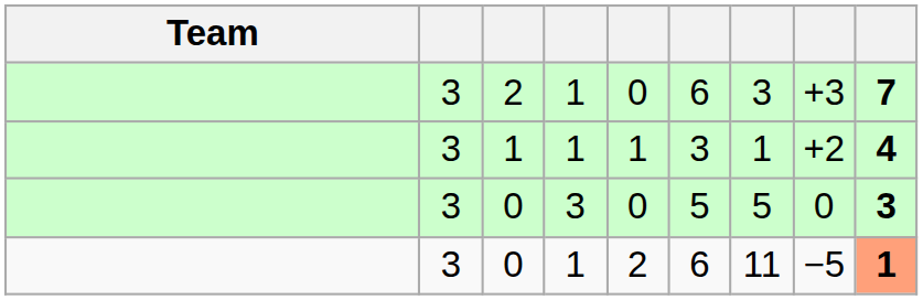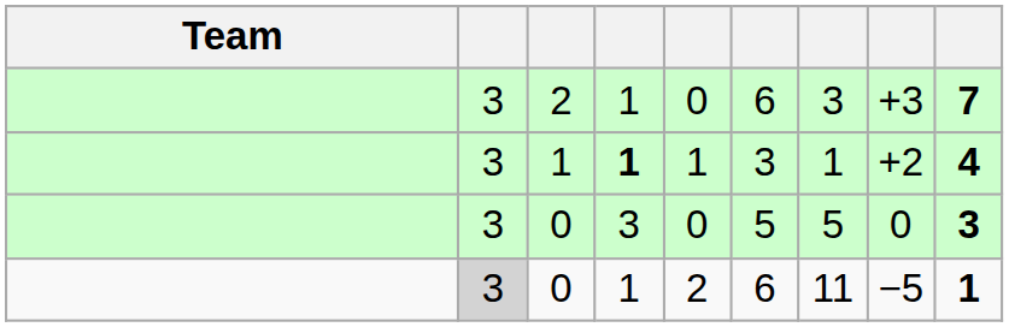row 3 | column 4: normal -> bold
row 5 | column 2: no background -> lightgrey background
row 5 | column 9: lightsalmon background -> no background
